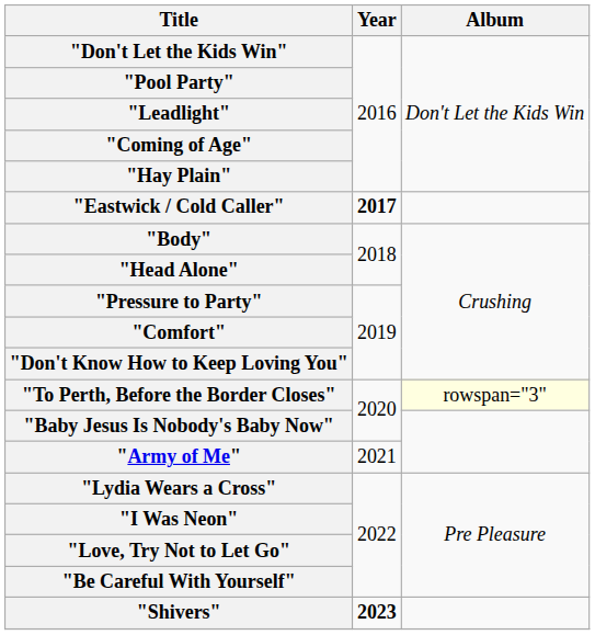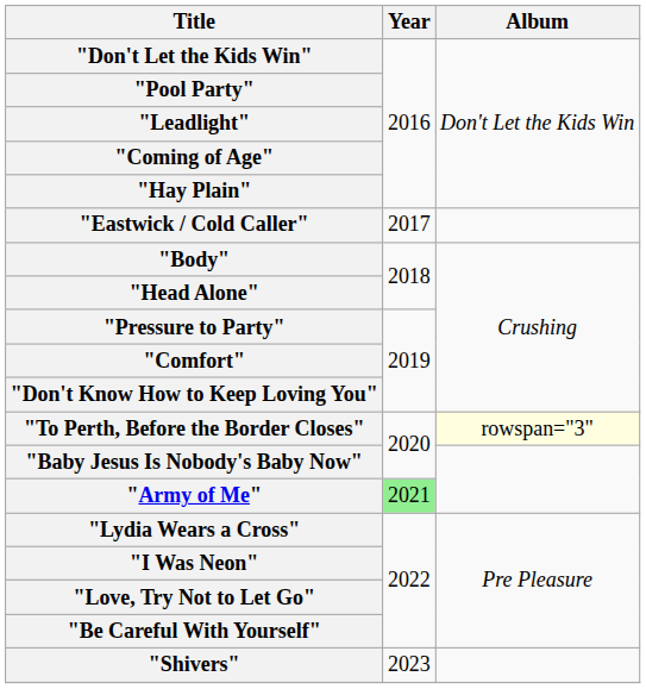"Eastwick / Cold Caller" | Year: bold -> normal
"Army of Me" | Year: no background -> lightgreen background
"Shivers" | Year: bold -> normal
